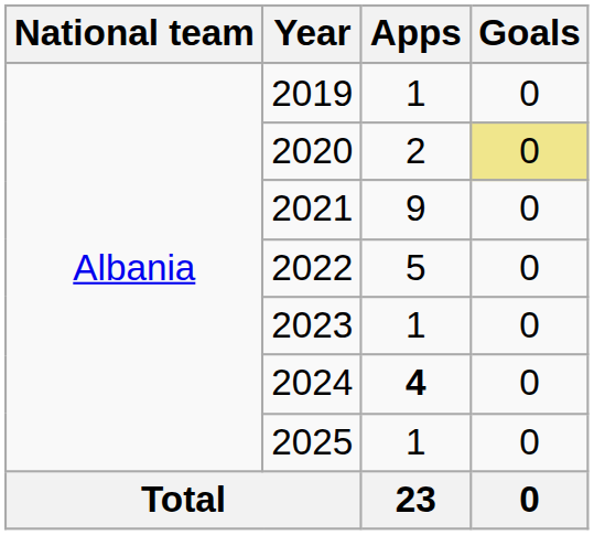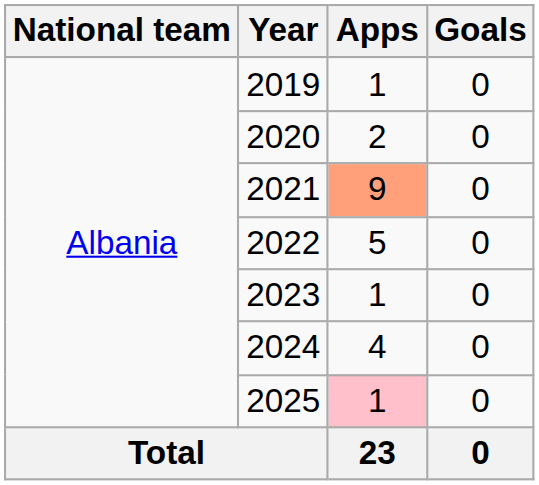2020 | Goals: khaki background -> no background
2021 | Apps: no background -> lightsalmon background
2024 | Apps: bold -> normal
2025 | Apps: no background -> pink background
